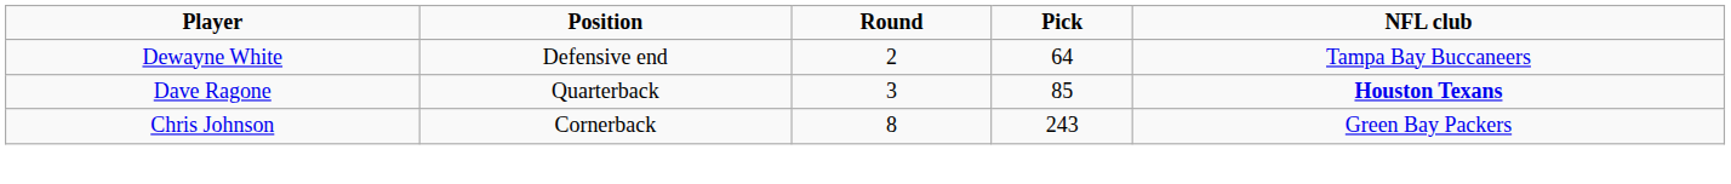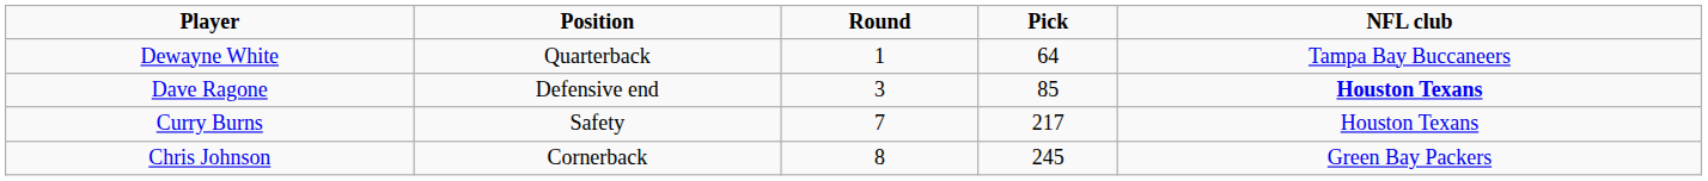Dewayne White | Position: Defensive end -> Quarterback
Dewayne White | Round: 2 -> 1
Dave Ragone | Position: Quarterback -> Defensive end
+ row: Curry Burns | Safety | 7 | 217 | Houston Texans
Chris Johnson | Pick: 243 -> 245
